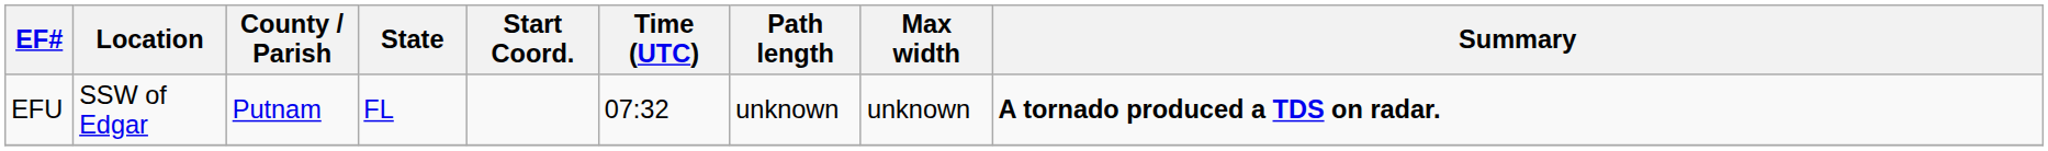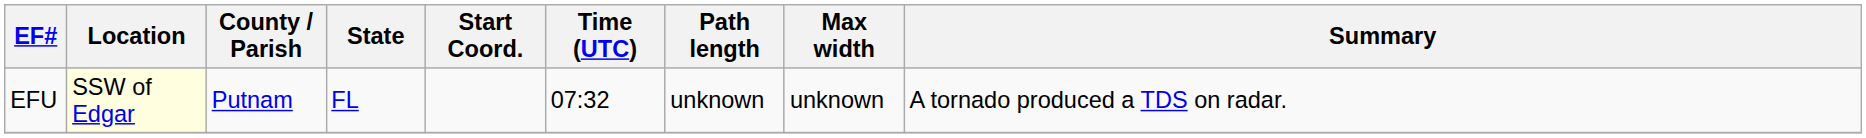EFU | Location: no background -> lightyellow background
EFU | Summary: bold -> normal
